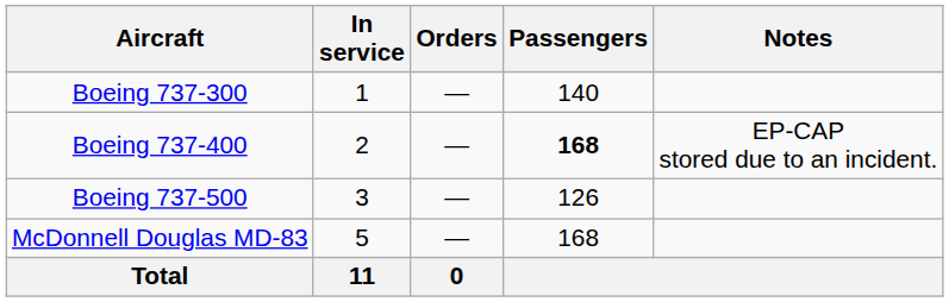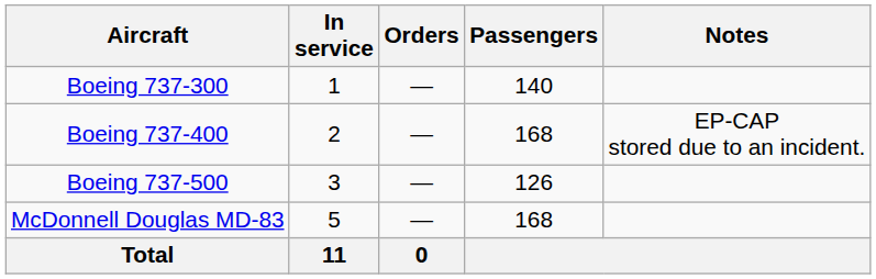Boeing 737-400 | Passengers: bold -> normal
